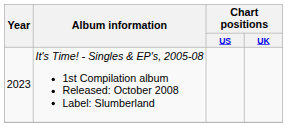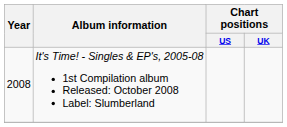row 3 | Year: 2023 -> 2008
